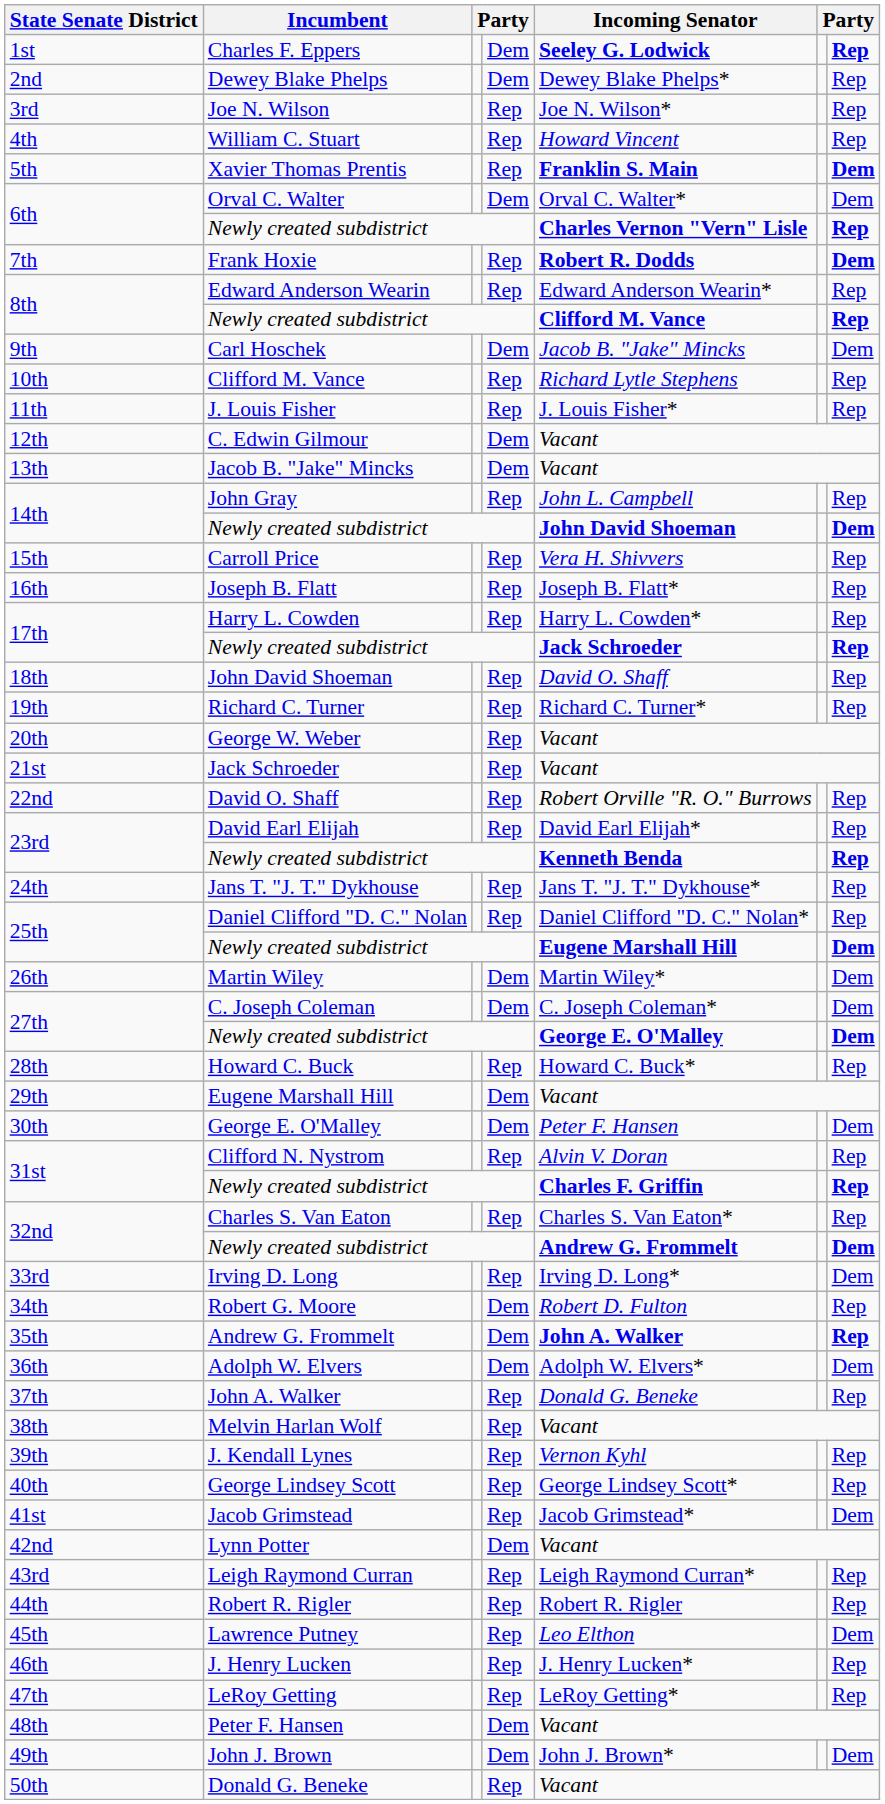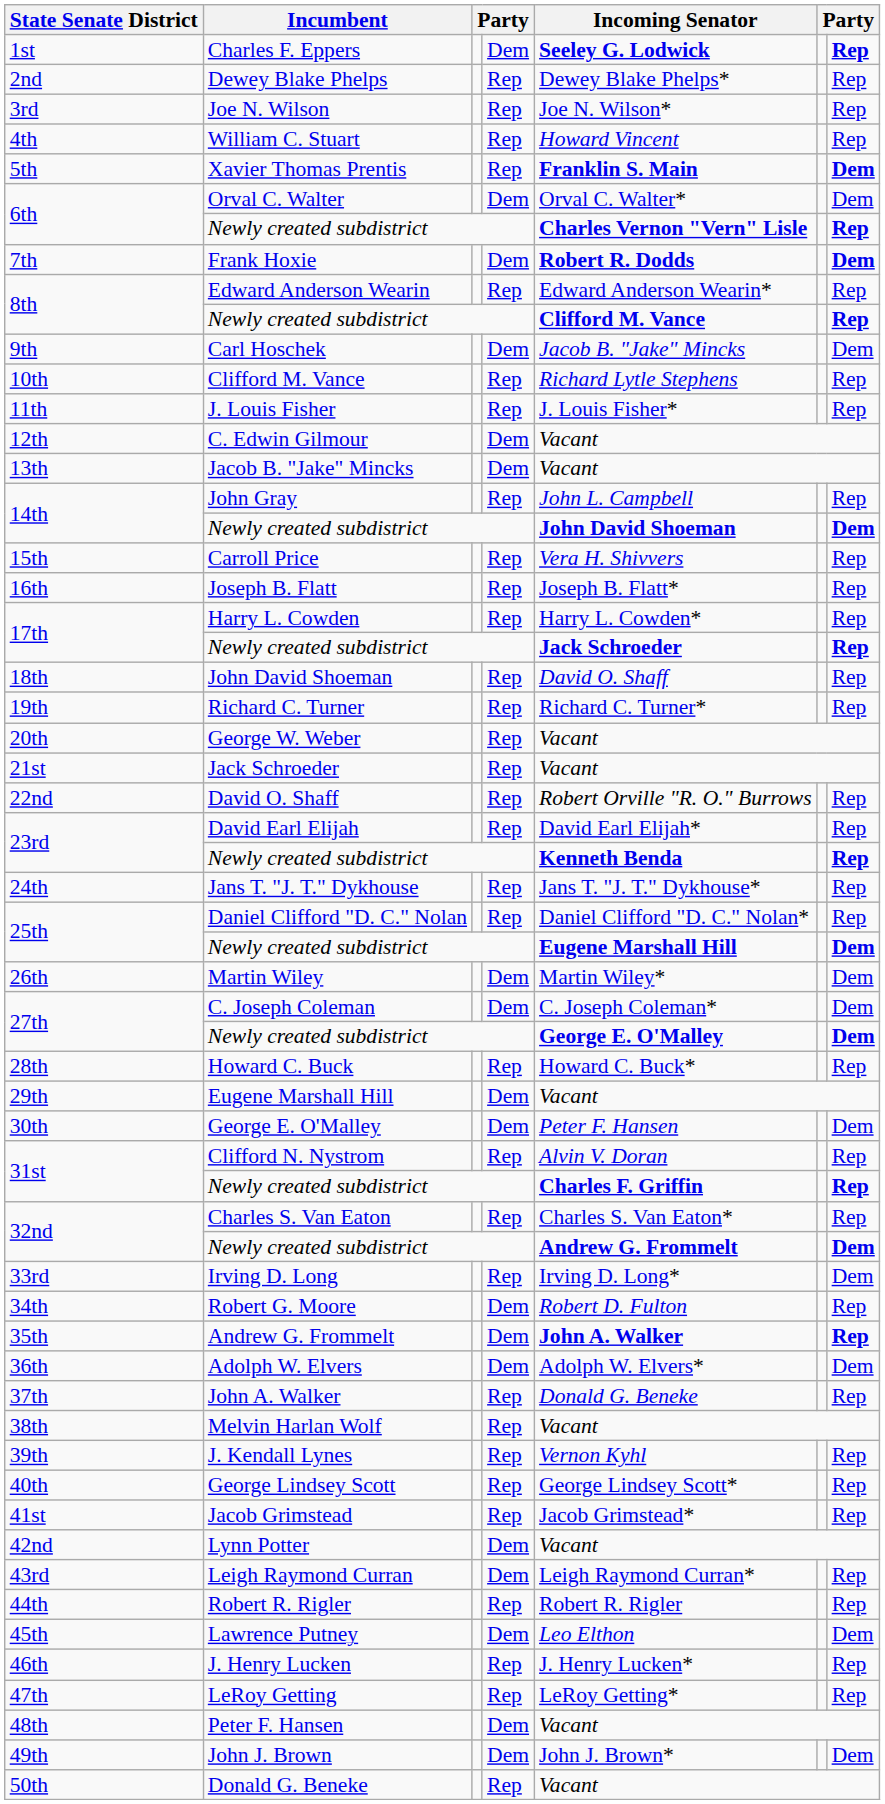Dewey Blake Phelps | column 4: Dem -> Rep
Frank Hoxie | column 4: Rep -> Dem
Jacob Grimstead | column 7: Dem -> Rep
Leigh Raymond Curran | column 4: Rep -> Dem
Lawrence Putney | column 4: Rep -> Dem
